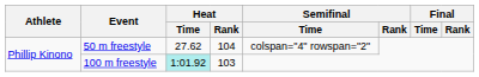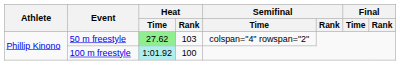50 m freestyle | Heat / Time: no background -> lightgreen background
50 m freestyle | Heat / Rank: 104 -> 103
100 m freestyle | Heat / Rank: 103 -> 100
